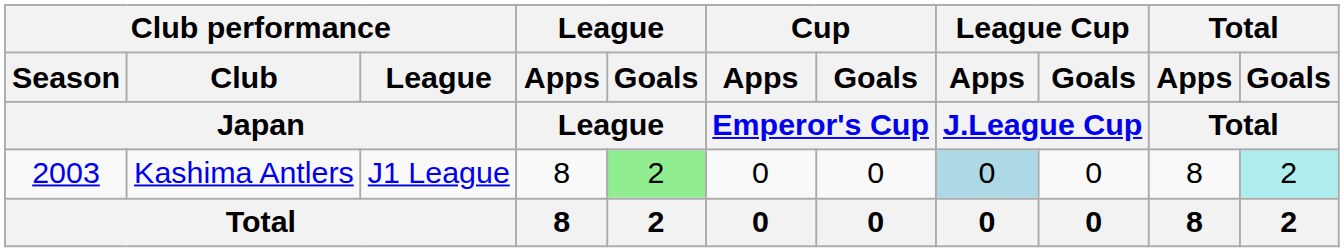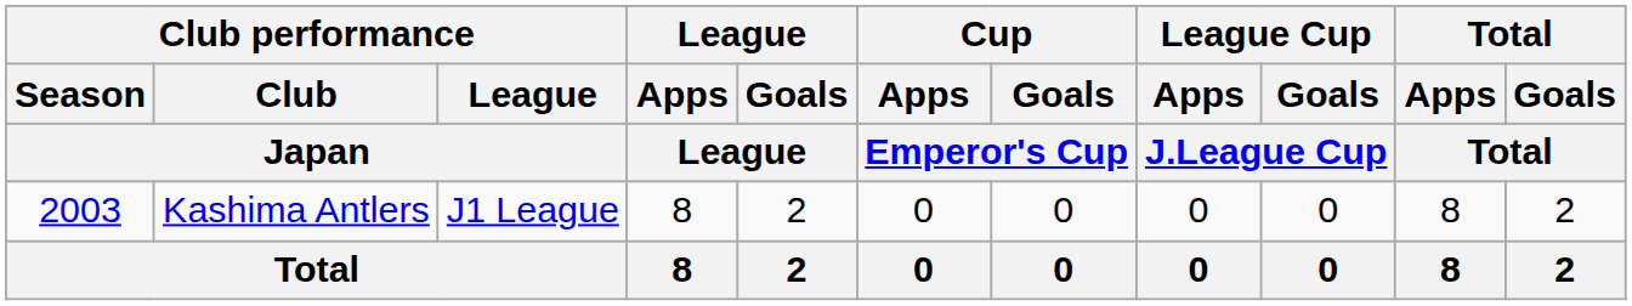Kashima Antlers | League / Goals / League: lightgreen background -> no background
Kashima Antlers | League Cup / Apps / J.League Cup: lightblue background -> no background
Kashima Antlers | Total / Goals / Total: paleturquoise background -> no background
